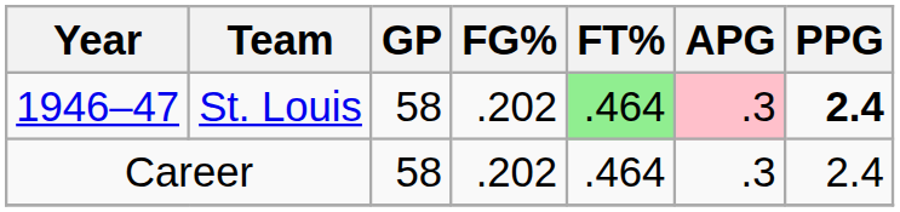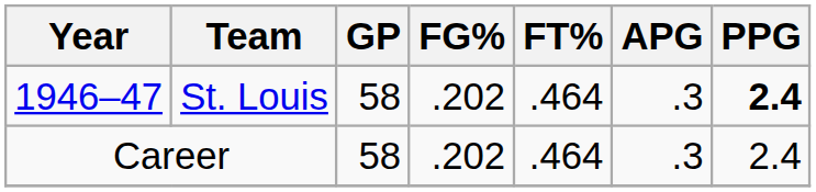1946–47 | FT%: lightgreen background -> no background
1946–47 | APG: pink background -> no background
